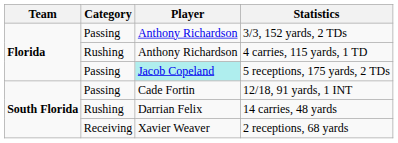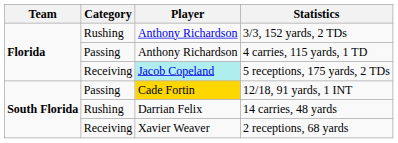3/3, 152 yards, 2 TDs | Category: Passing -> Rushing
4 carries, 115 yards, 1 TD | Category: Rushing -> Passing
5 receptions, 175 yards, 2 TDs | Category: Passing -> Receiving
12/18, 91 yards, 1 INT | Player: no background -> gold background
